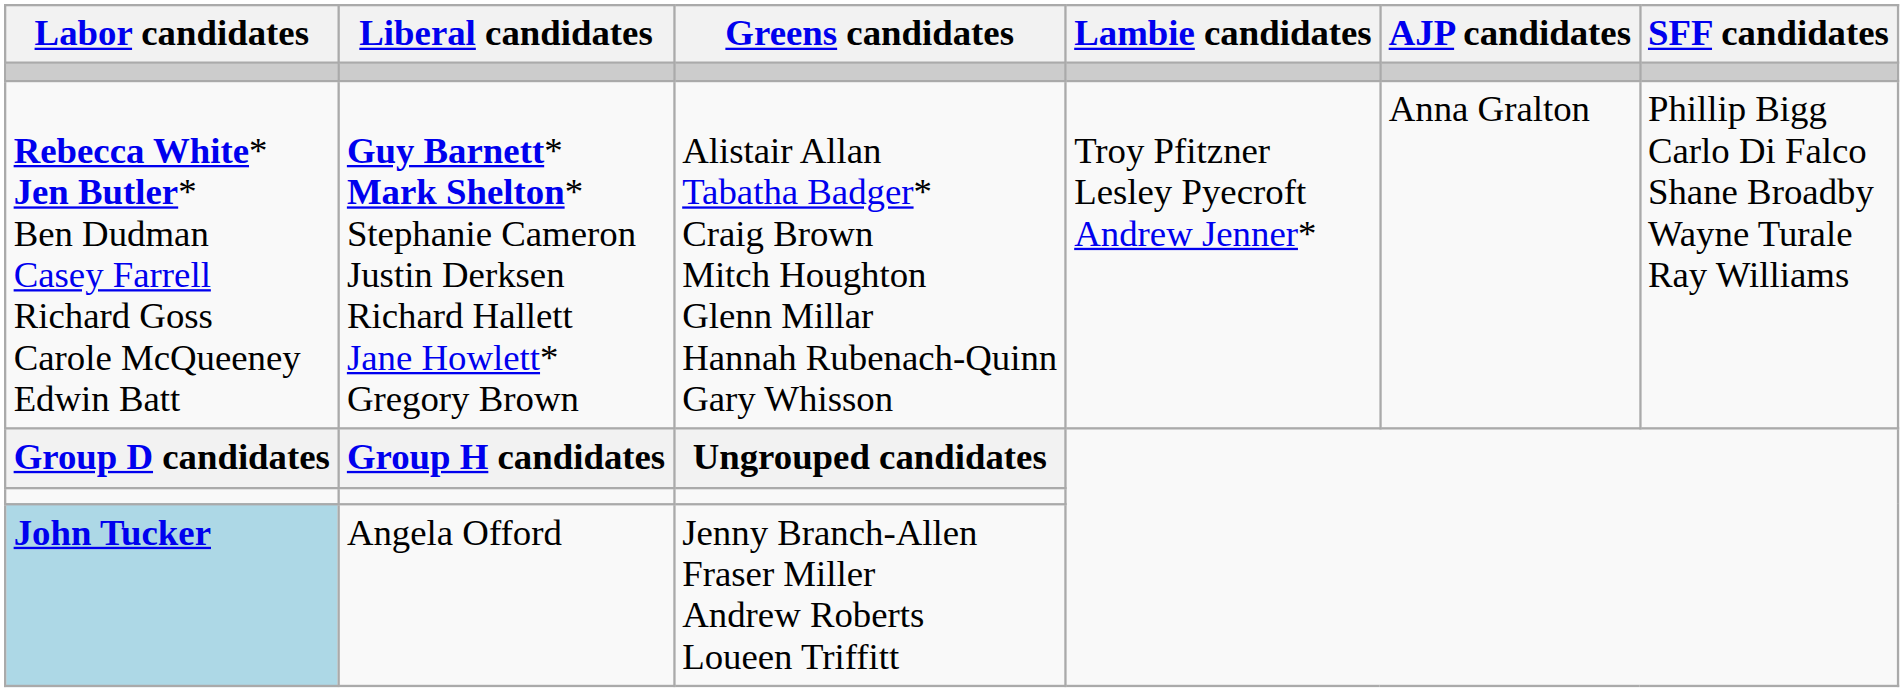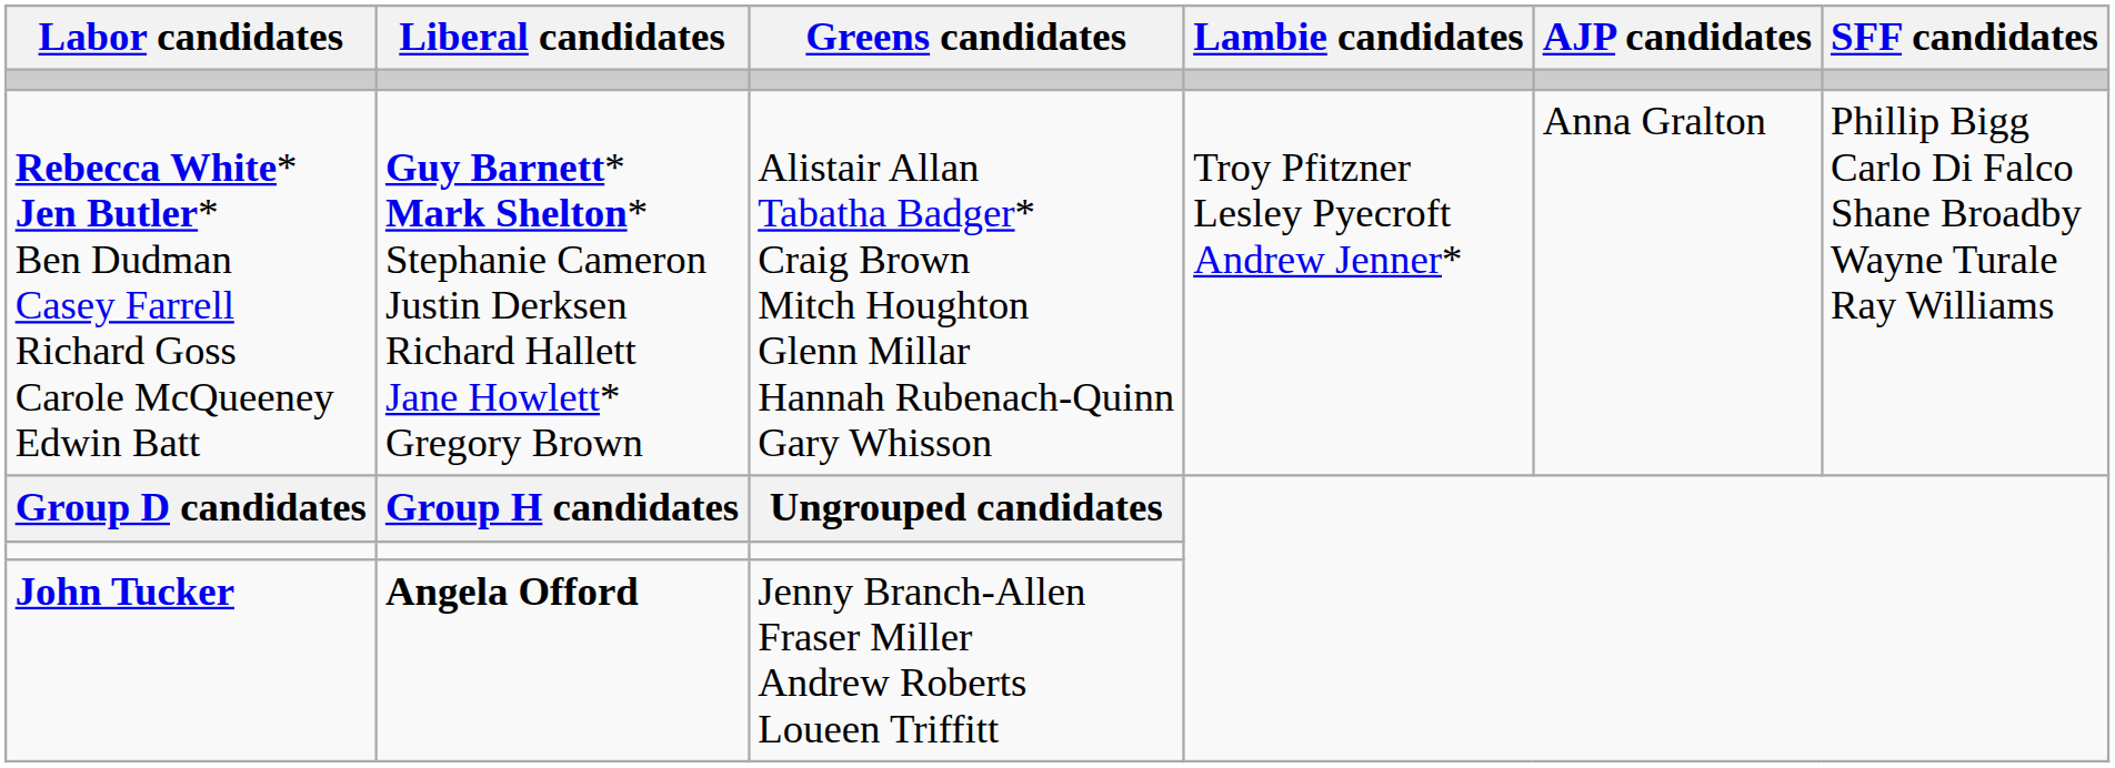John Tucker | Labor candidates: lightblue background -> no background
John Tucker | Liberal candidates: normal -> bold
